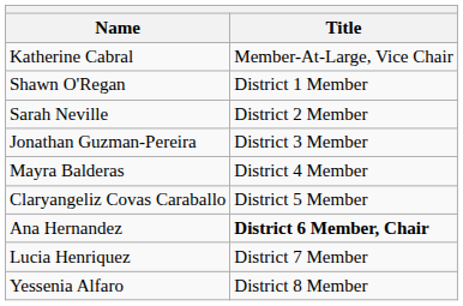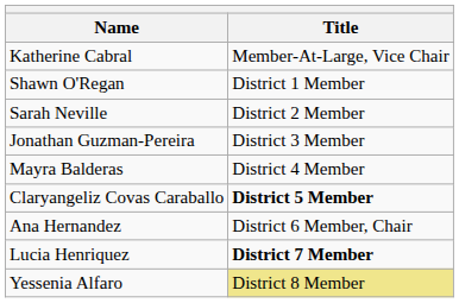Claryangeliz Covas Caraballo | Title: normal -> bold
Ana Hernandez | Title: bold -> normal
Lucia Henriquez | Title: normal -> bold
Yessenia Alfaro | Title: no background -> khaki background
